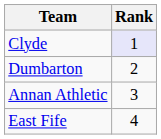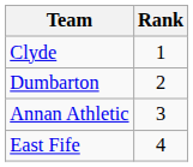Clyde | Rank: lavender background -> no background
